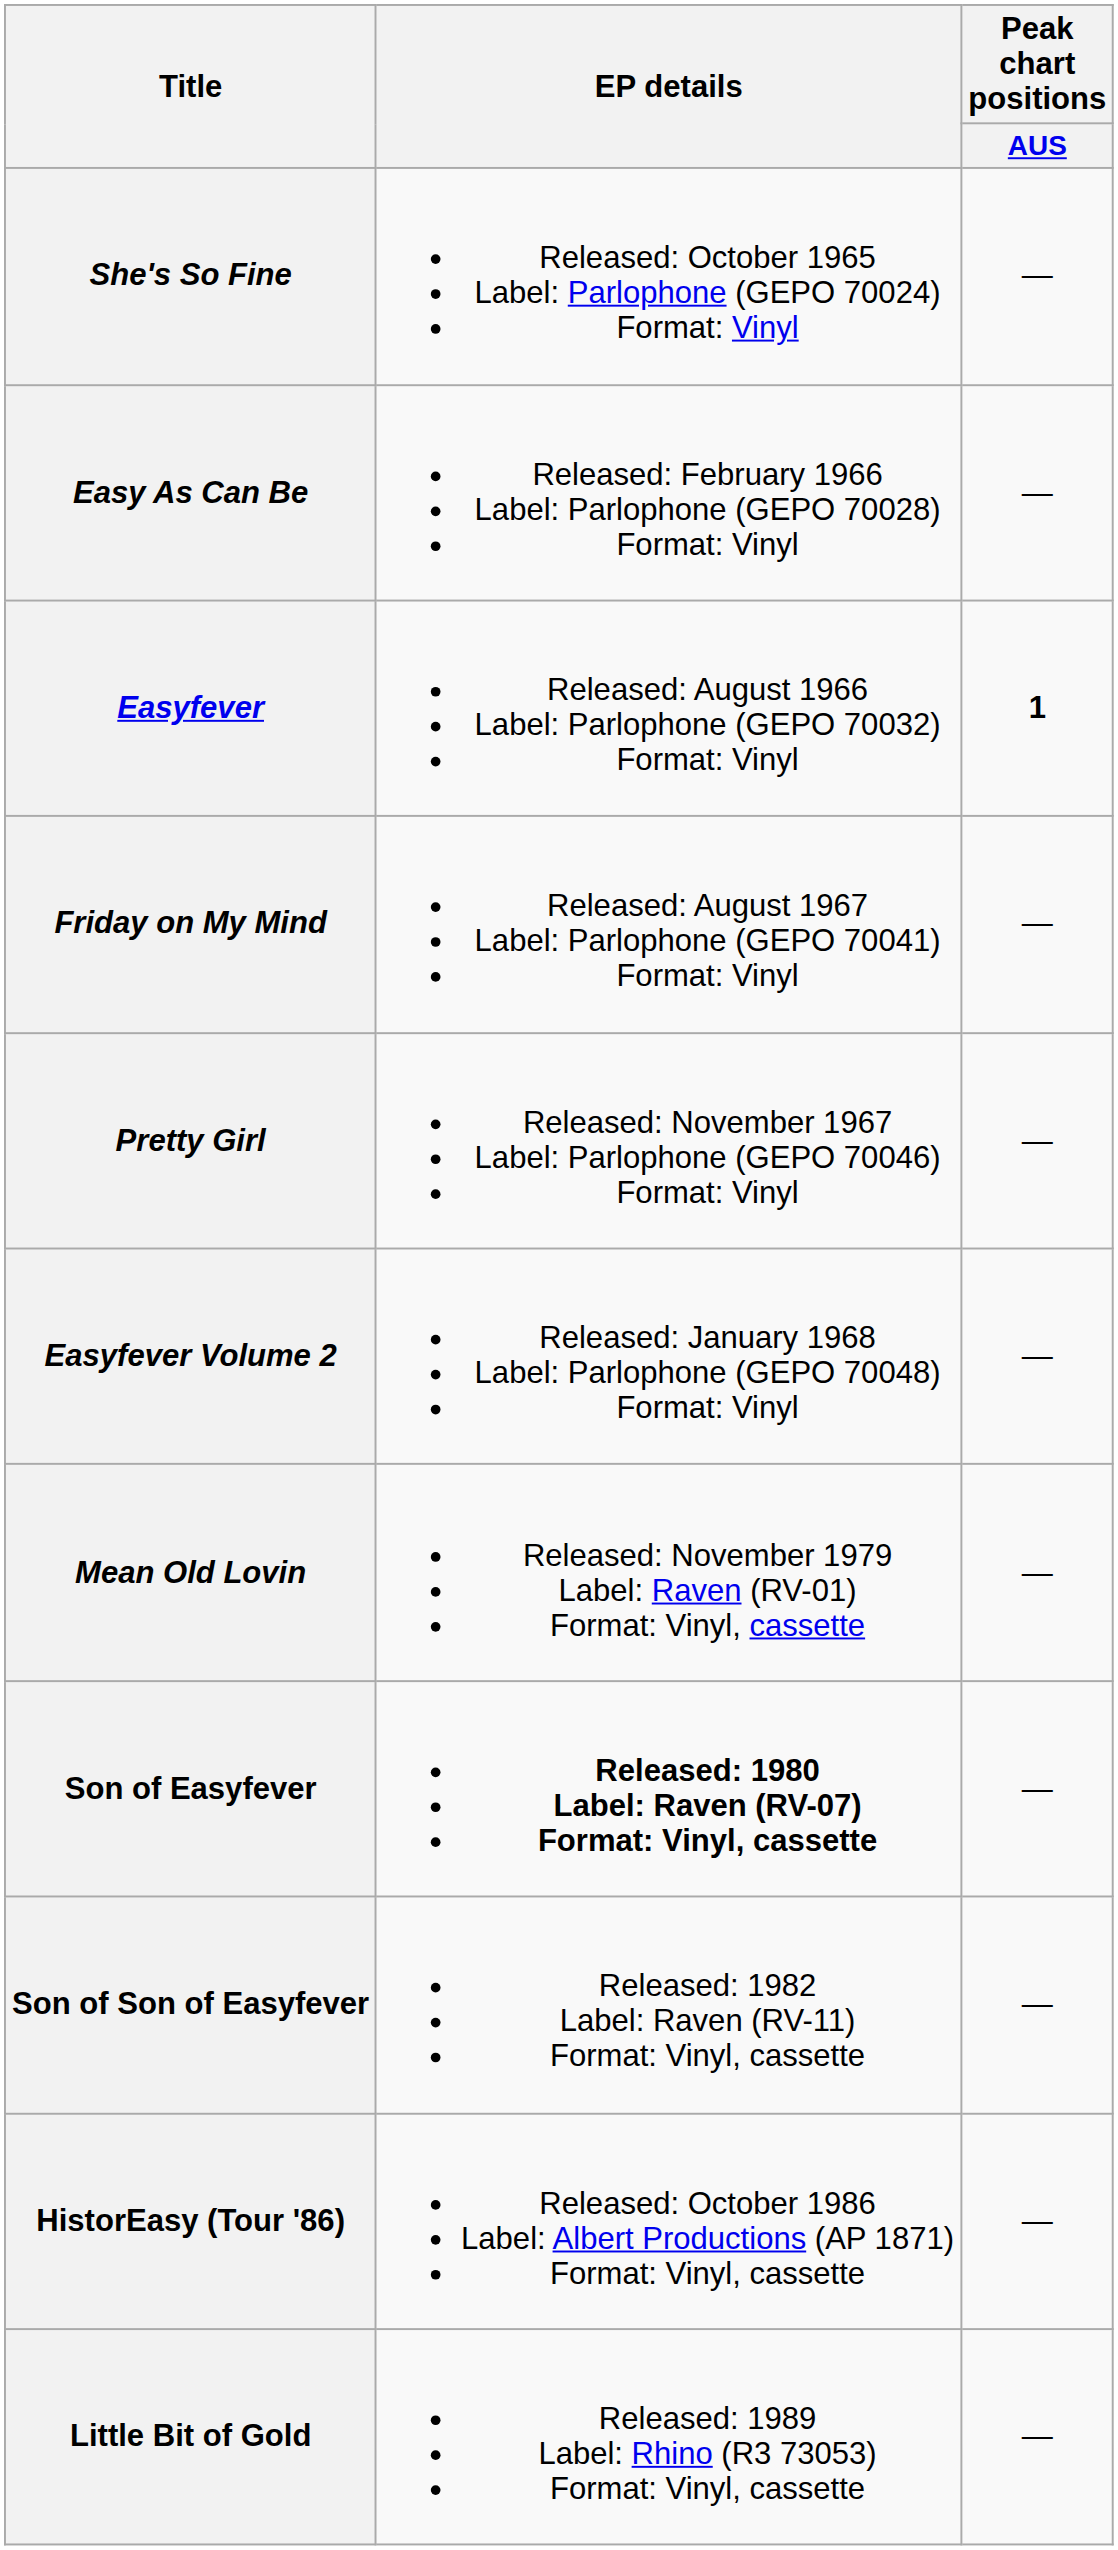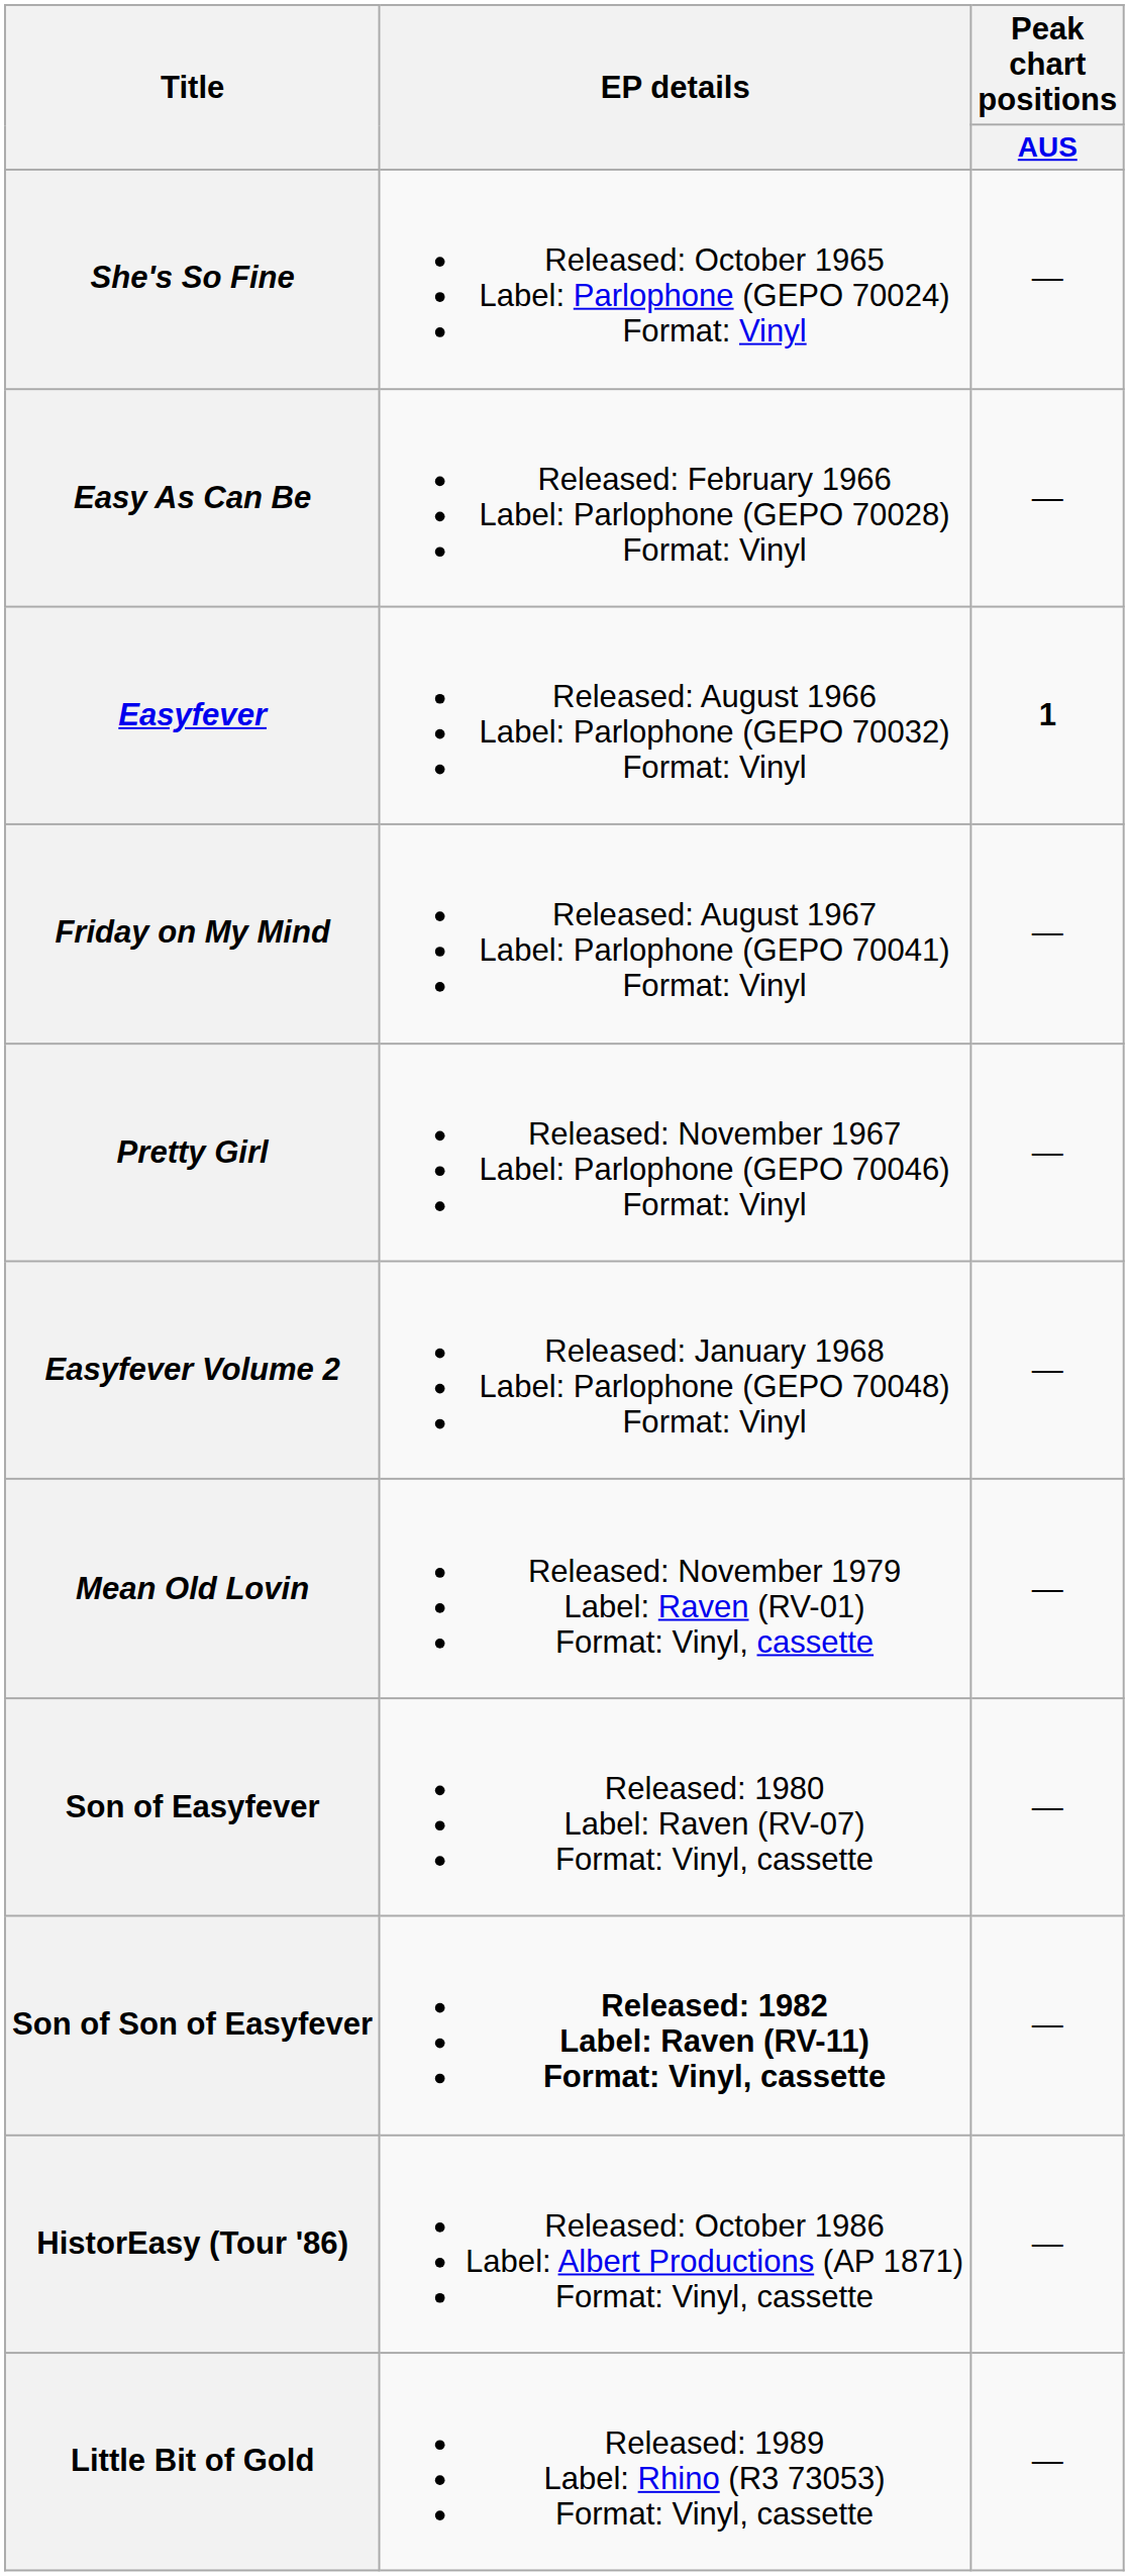Son of Easyfever | EP details: bold -> normal
Son of Son of Easyfever | EP details: normal -> bold
